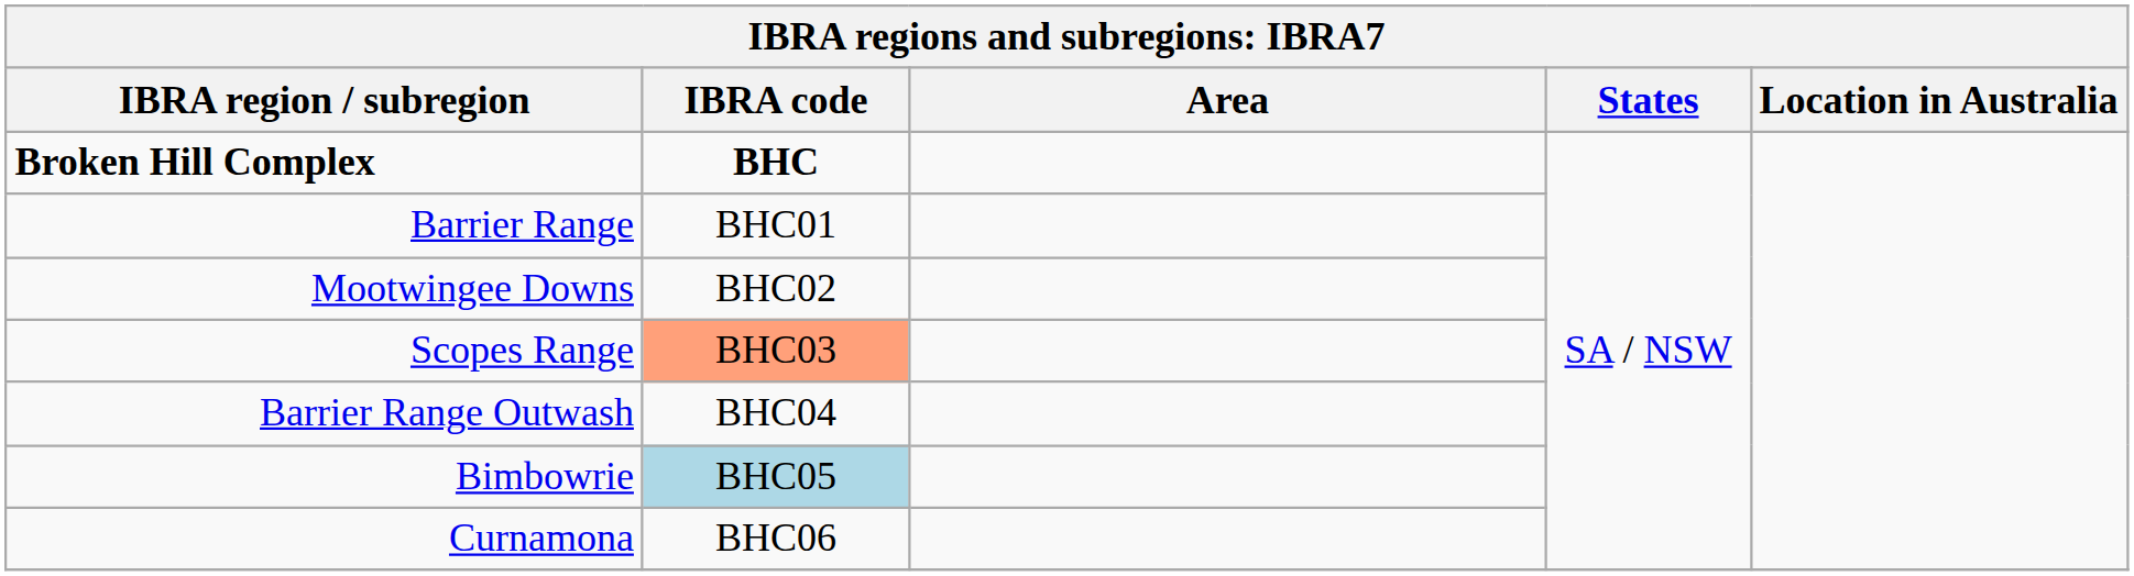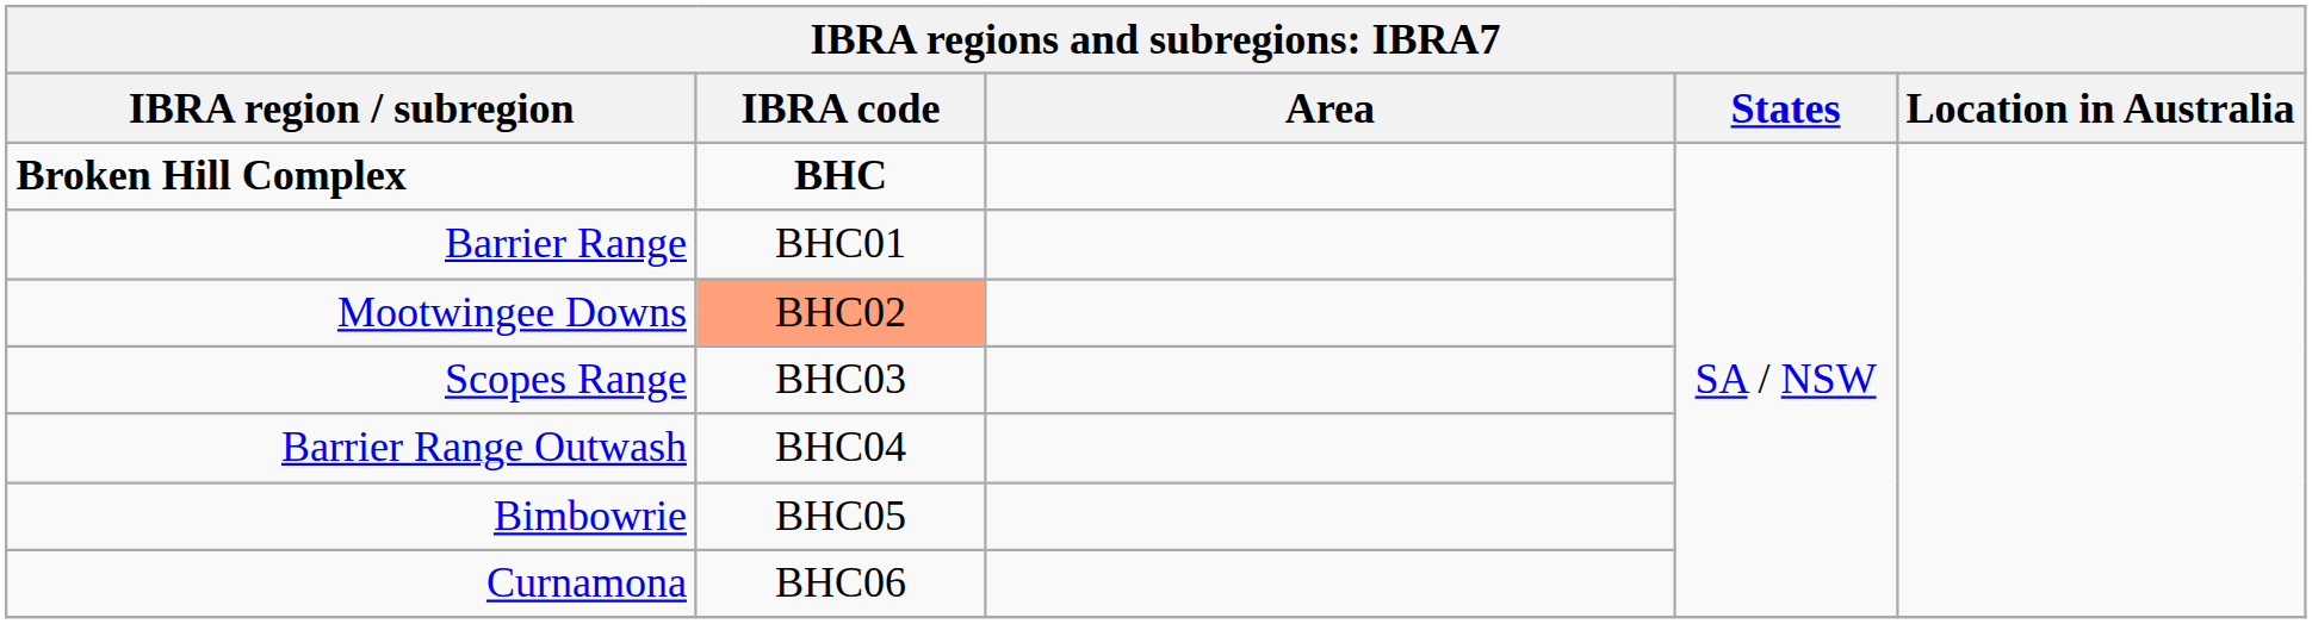Mootwingee Downs | IBRA code: no background -> lightsalmon background
Scopes Range | IBRA code: lightsalmon background -> no background
Bimbowrie | IBRA code: lightblue background -> no background
